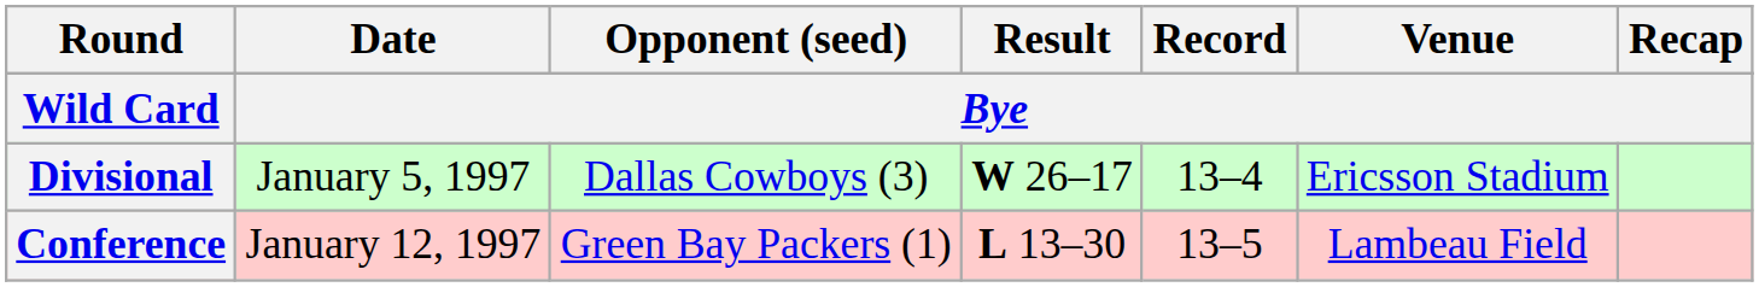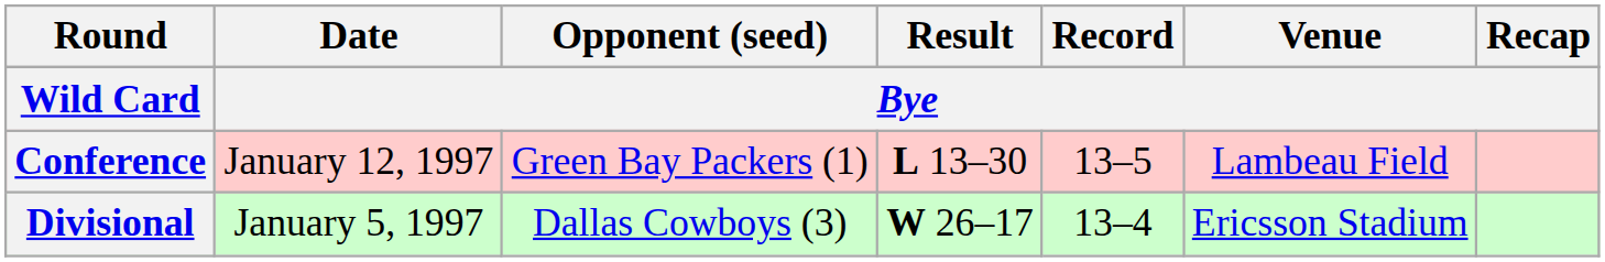rows swapped: Divisional <-> Conference
